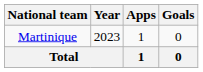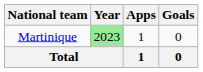Martinique | Year: no background -> lightgreen background
